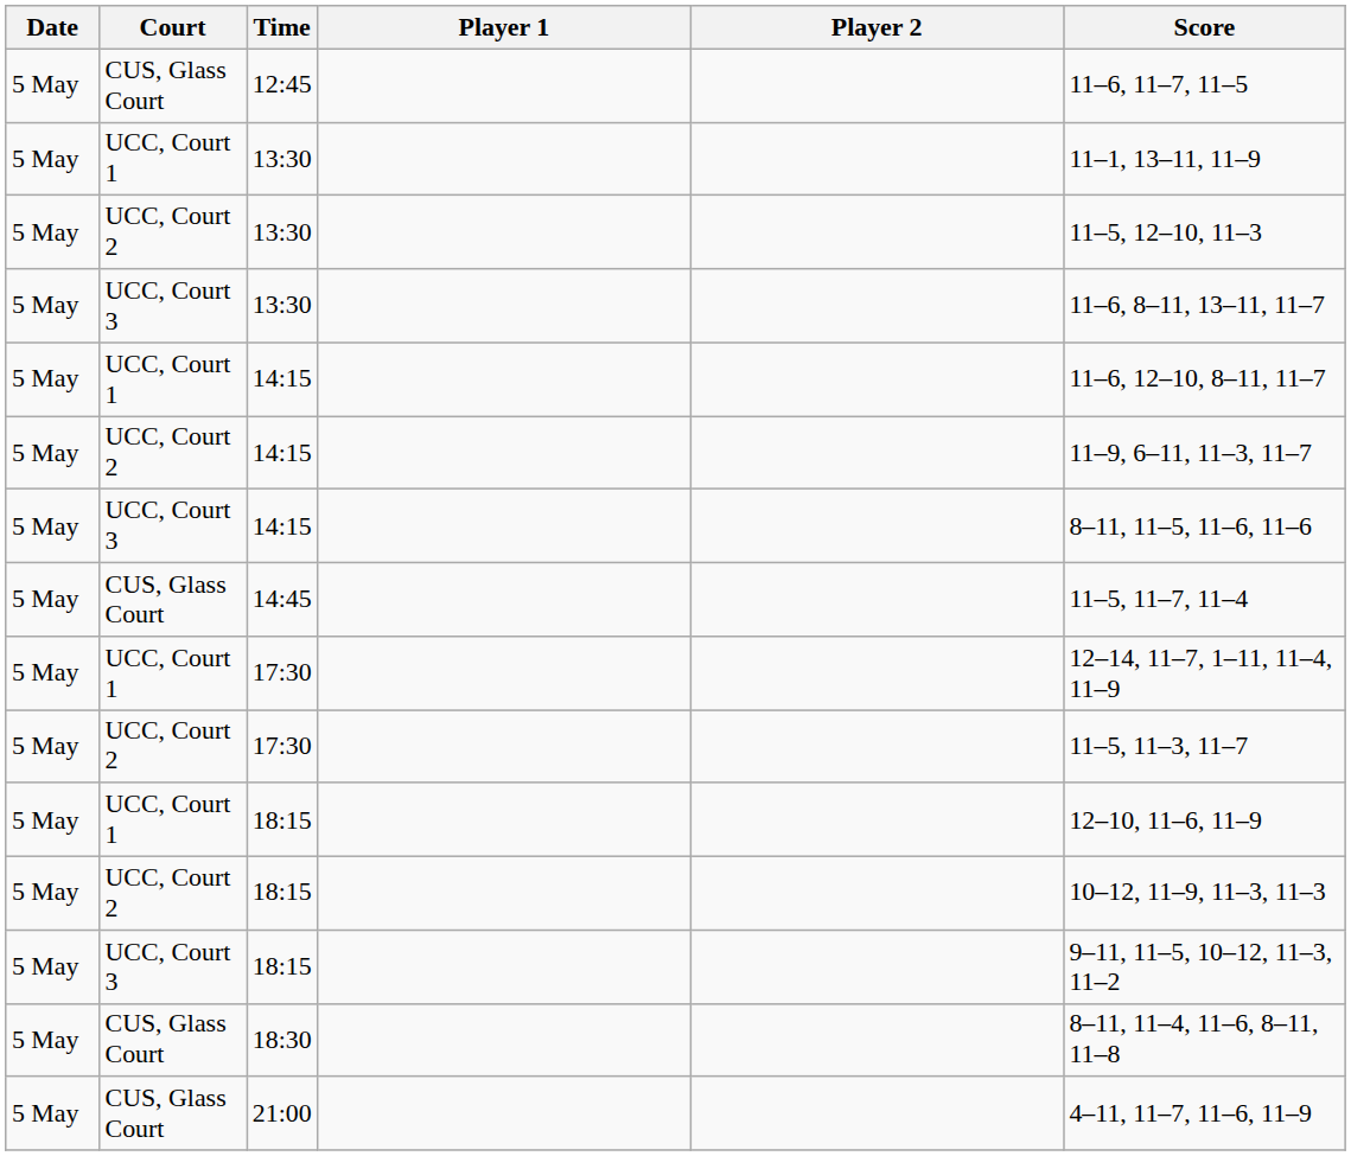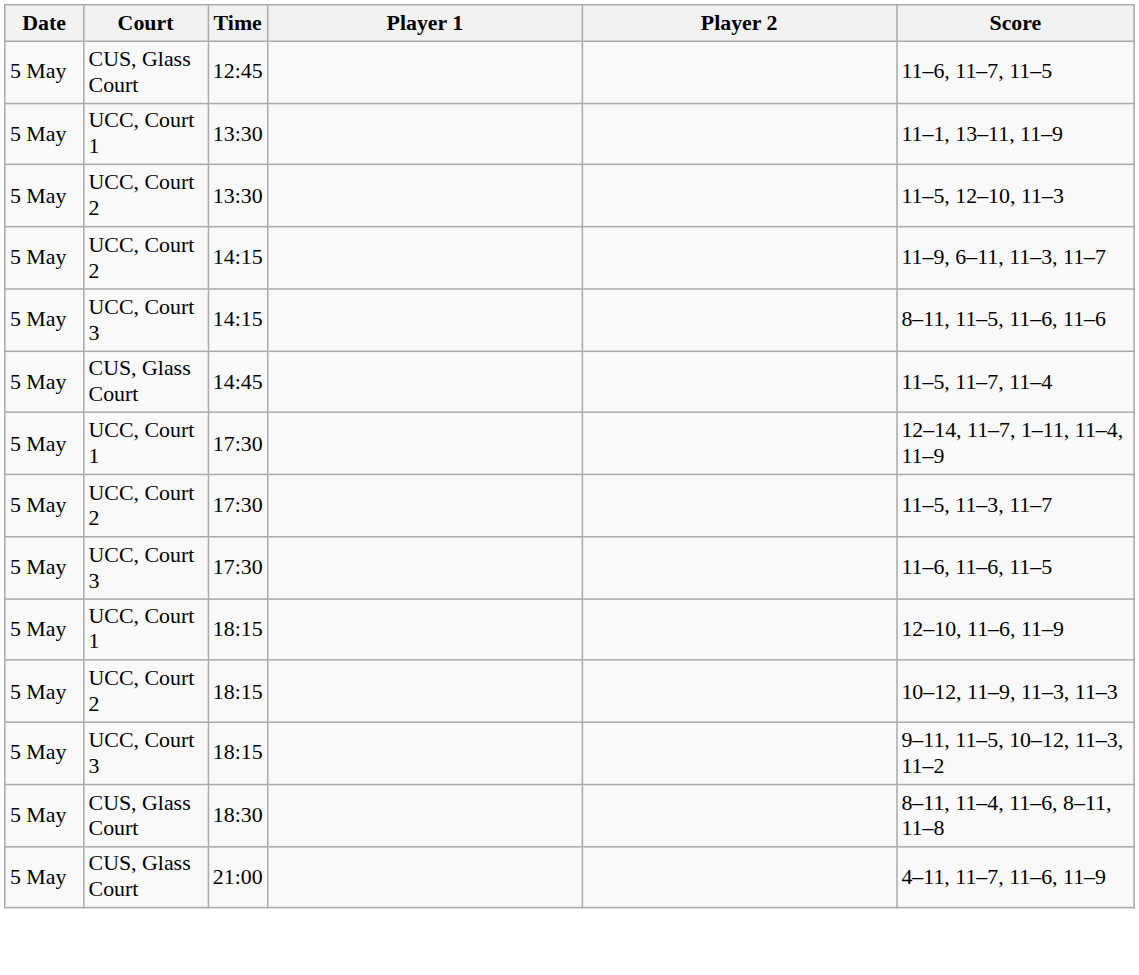- row: 5 May | UCC, Court 3 | 13:30 | 11–6, 8–11, 13–11, 11–7
- row: 5 May | UCC, Court 1 | 14:15 | 11–6, 12–10, 8–11, 11–7
+ row: 5 May | UCC, Court 3 | 17:30 | 11–6, 11–6, 11–5
